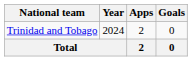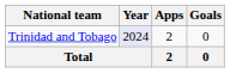Trinidad and Tobago | Year: no background -> lavender background
